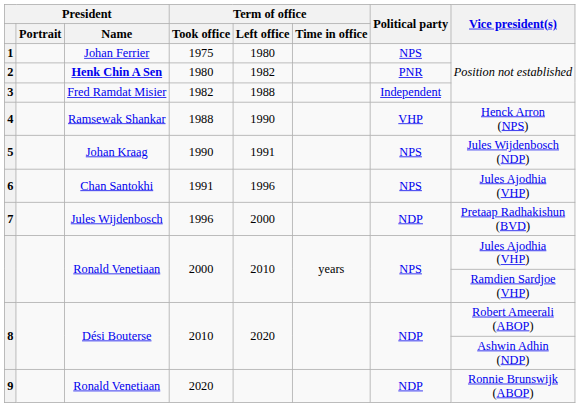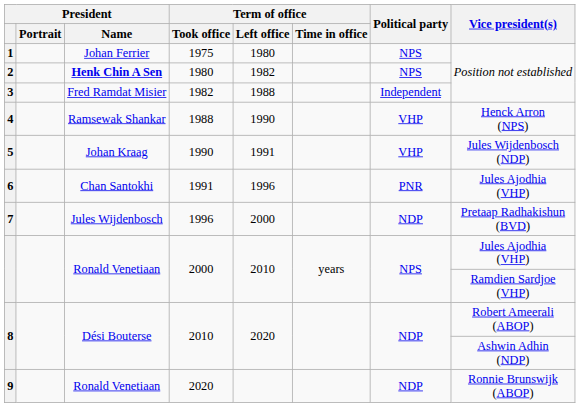2 | Political party: PNR -> NPS
5 | Political party: NPS -> VHP
6 | Political party: NPS -> PNR
